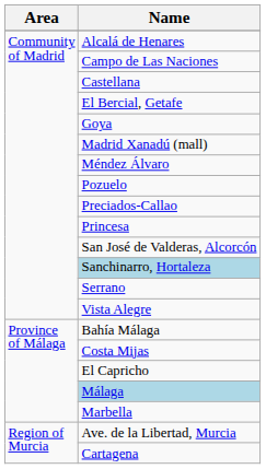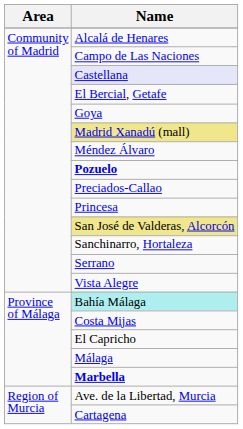Castellana | Name: no background -> lavender background
Madrid Xanadú (mall) | Name: no background -> khaki background
Pozuelo | Name: normal -> bold
San José de Valderas, Alcorcón | Name: no background -> khaki background
Sanchinarro, Hortaleza | Name: lightblue background -> no background
Bahía Málaga | Name: no background -> paleturquoise background
Málaga | Name: lightblue background -> no background
Marbella | Name: normal -> bold
